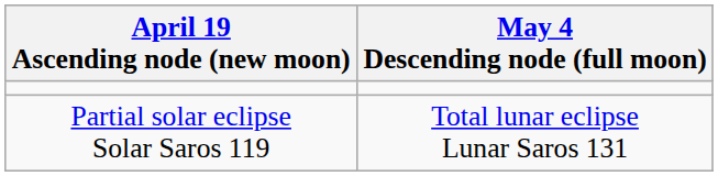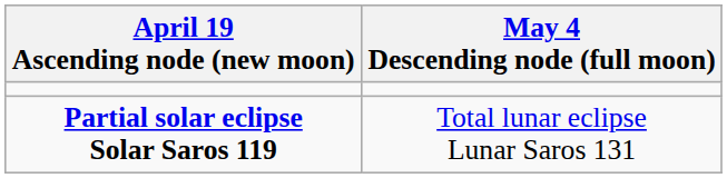row 3 | April 19 Ascending node (new moon): normal -> bold
